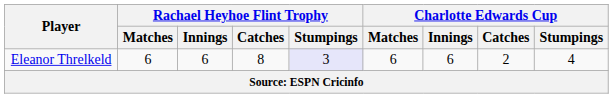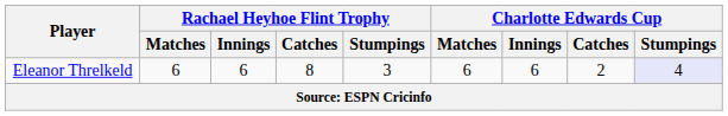Eleanor Threlkeld | Rachael Heyhoe Flint Trophy / Stumpings: lavender background -> no background
Eleanor Threlkeld | Charlotte Edwards Cup / Stumpings: no background -> lavender background
